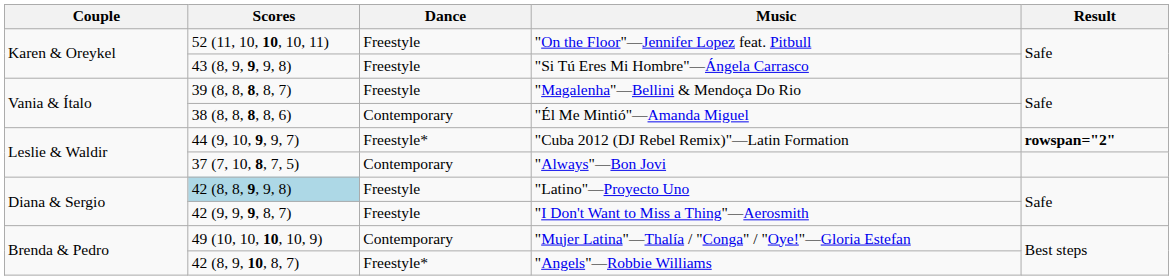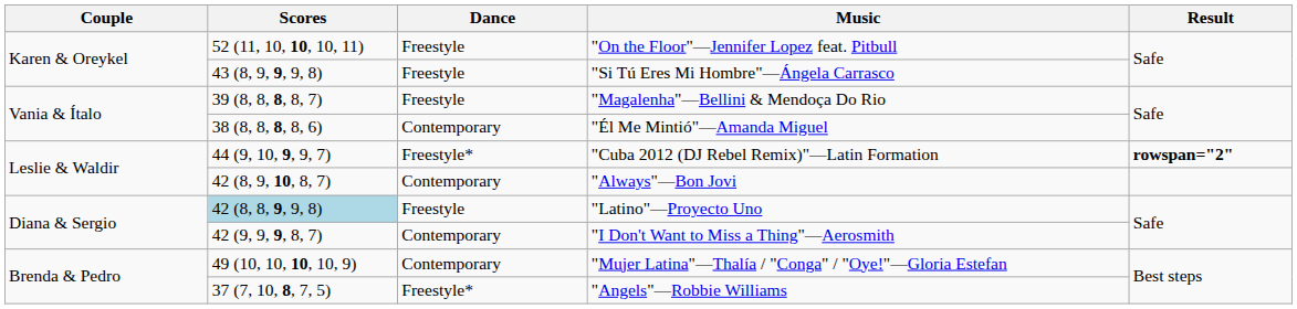"Always"—Bon Jovi | Scores: 37 (7, 10, 8, 7, 5) -> 42 (8, 9, 10, 8, 7)
"I Don't Want to Miss a Thing"—Aerosmith | Dance: Freestyle -> Contemporary
"Angels"—Robbie Williams | Scores: 42 (8, 9, 10, 8, 7) -> 37 (7, 10, 8, 7, 5)
